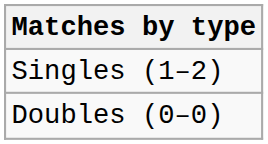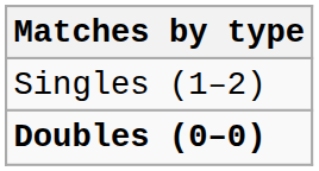row 3 | column 1: normal -> bold
